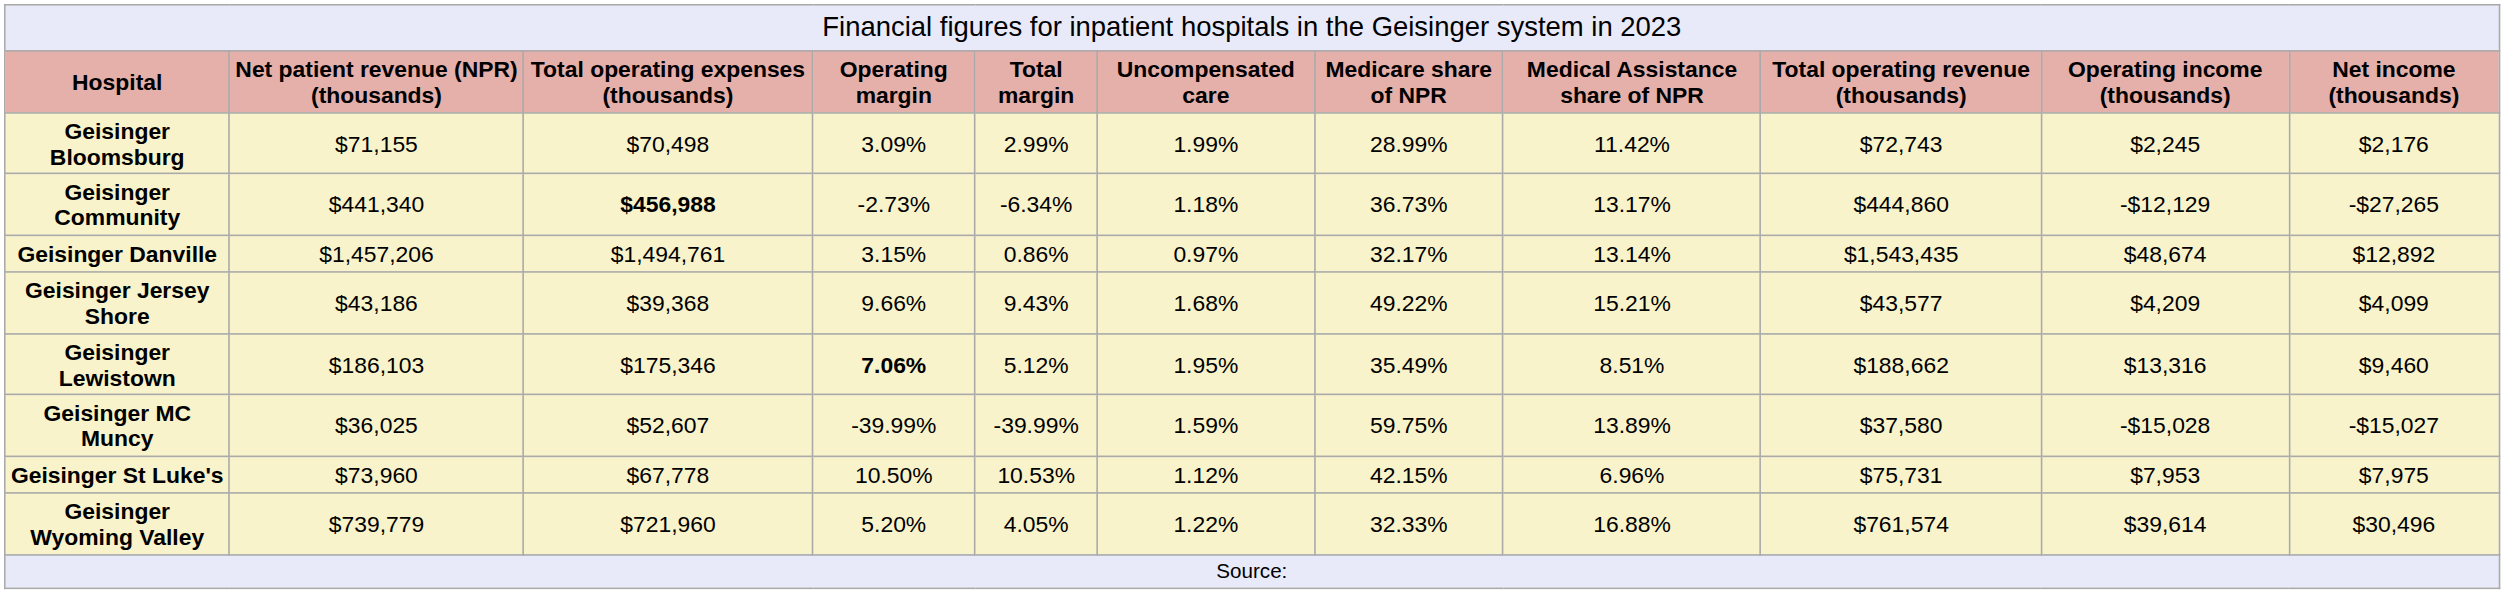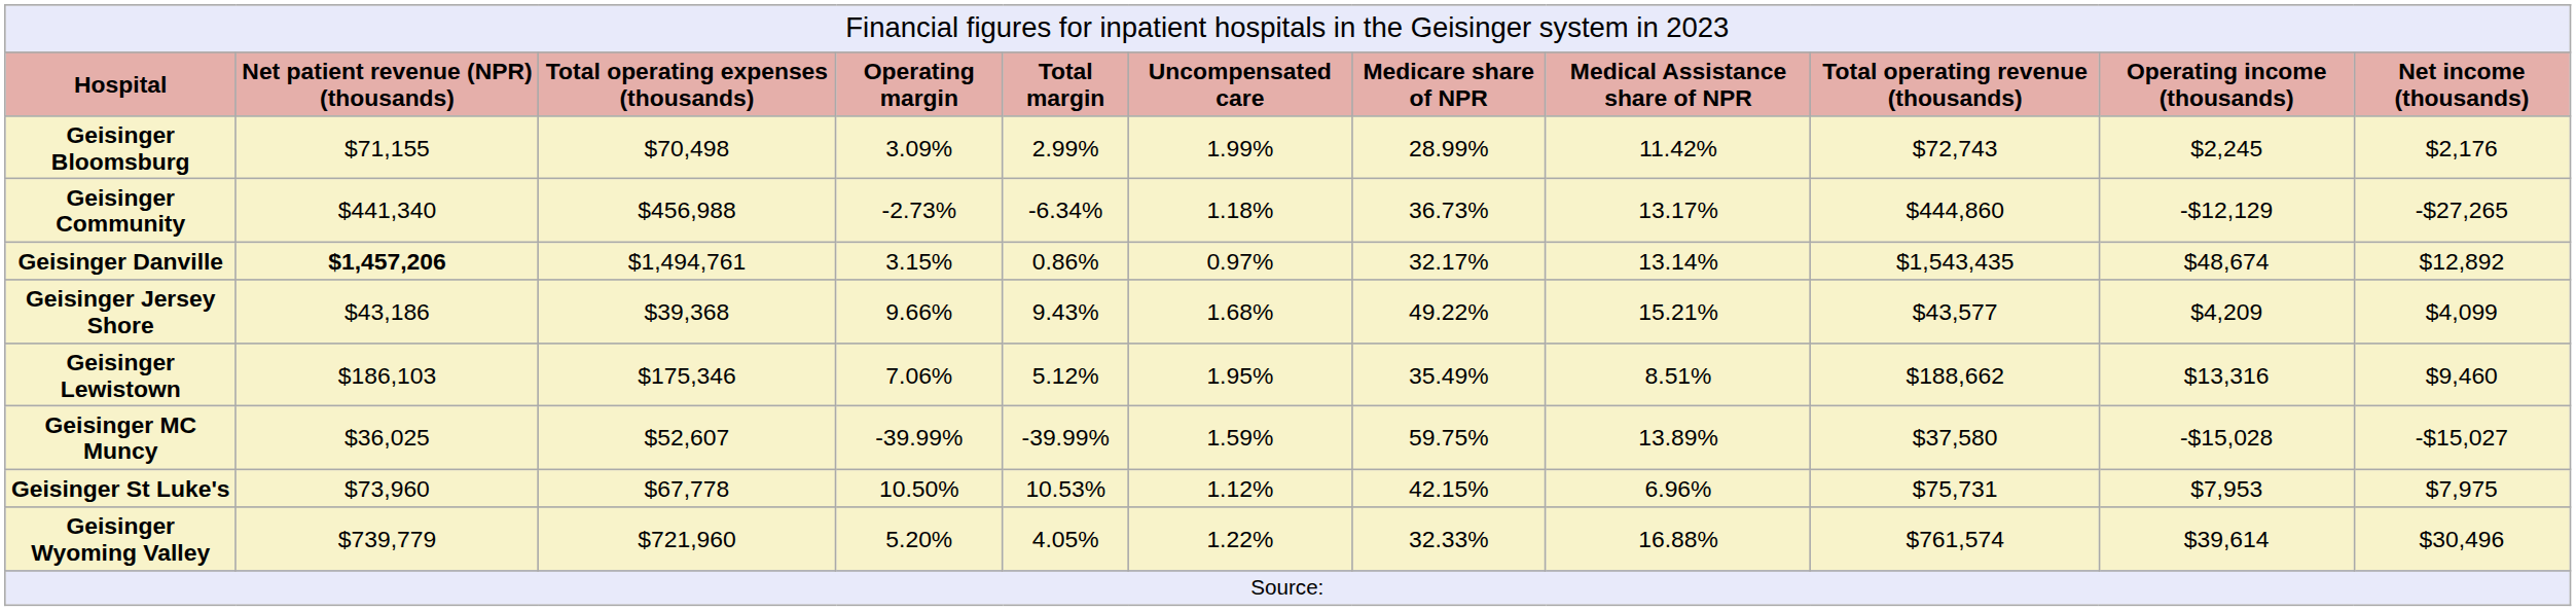Geisinger Community | column 3: bold -> normal
Geisinger Danville | column 2: normal -> bold
Geisinger Lewistown | column 4: bold -> normal
